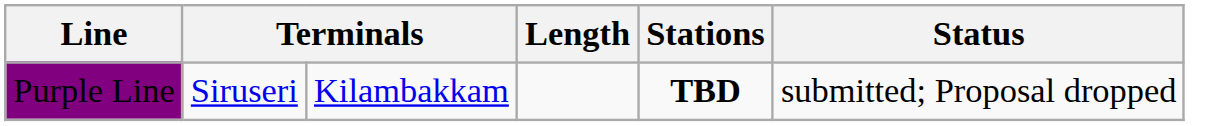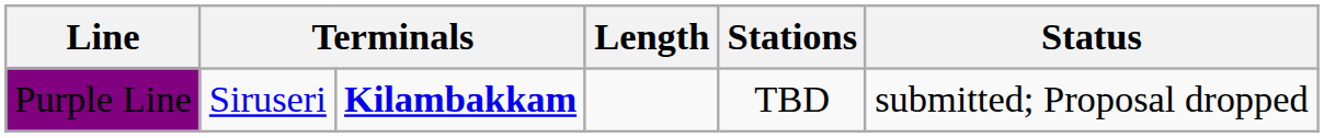Purple Line | column 3: normal -> bold
Purple Line | Stations: bold -> normal
